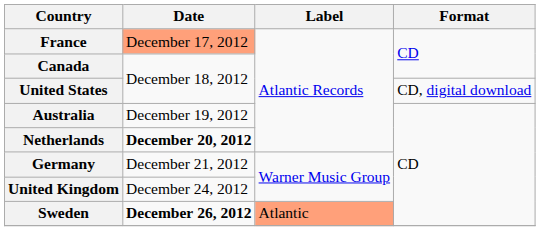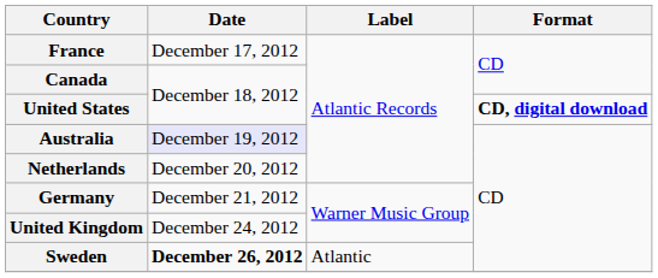France | Date: lightsalmon background -> no background
United States | Format: normal -> bold
Australia | Date: no background -> lavender background
Netherlands | Date: bold -> normal
Sweden | Label: lightsalmon background -> no background
